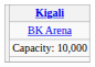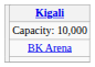row 2 | Kigali: BK Arena -> Capacity: 10,000
row 3 | Kigali: Capacity: 10,000 -> BK Arena
